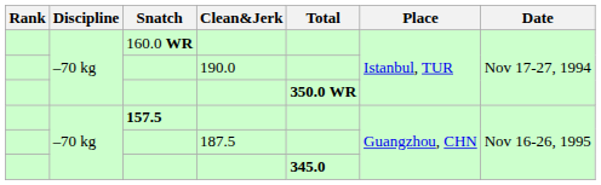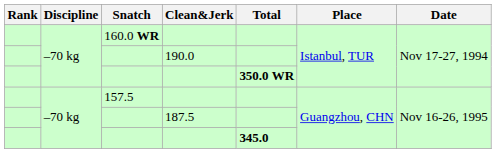157.5 | Snatch: bold -> normal
